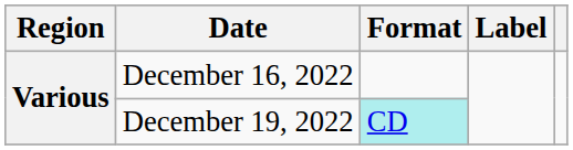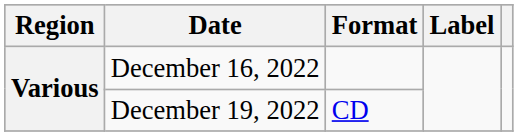December 19, 2022 | Format: paleturquoise background -> no background
